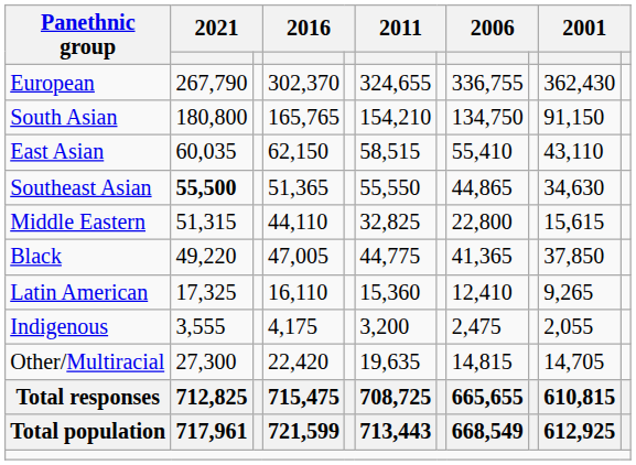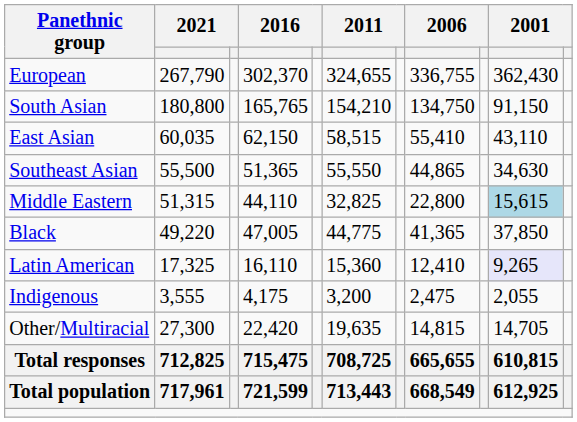Southeast Asian | column 2: bold -> normal
Middle Eastern | column 10: no background -> lightblue background
Latin American | column 10: no background -> lavender background
